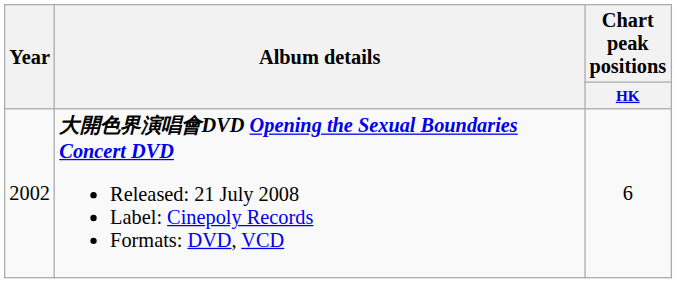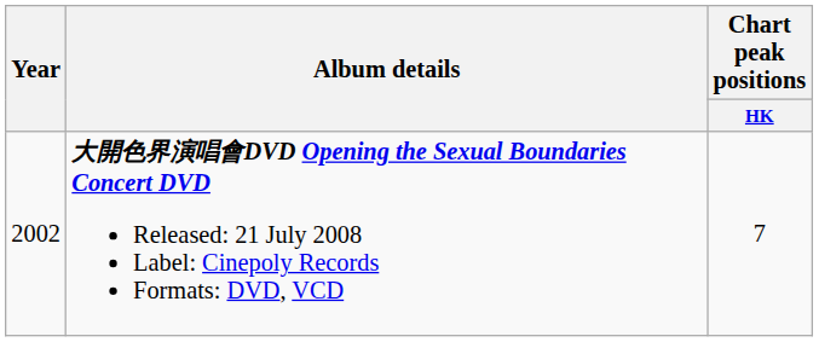row 3 | Chart peak positions / HK: 6 -> 7
